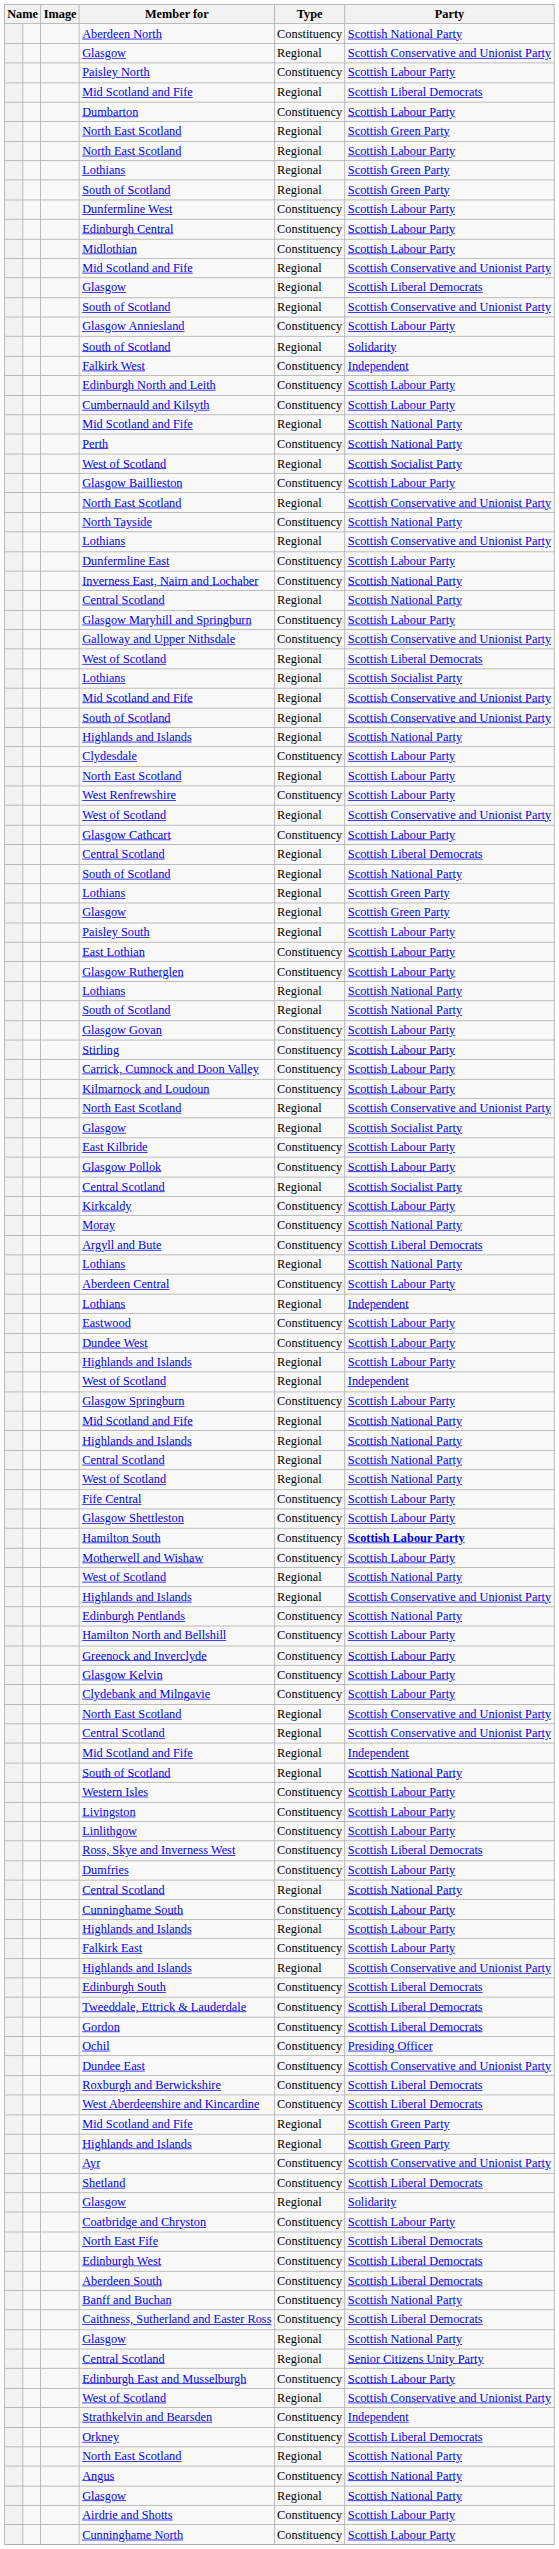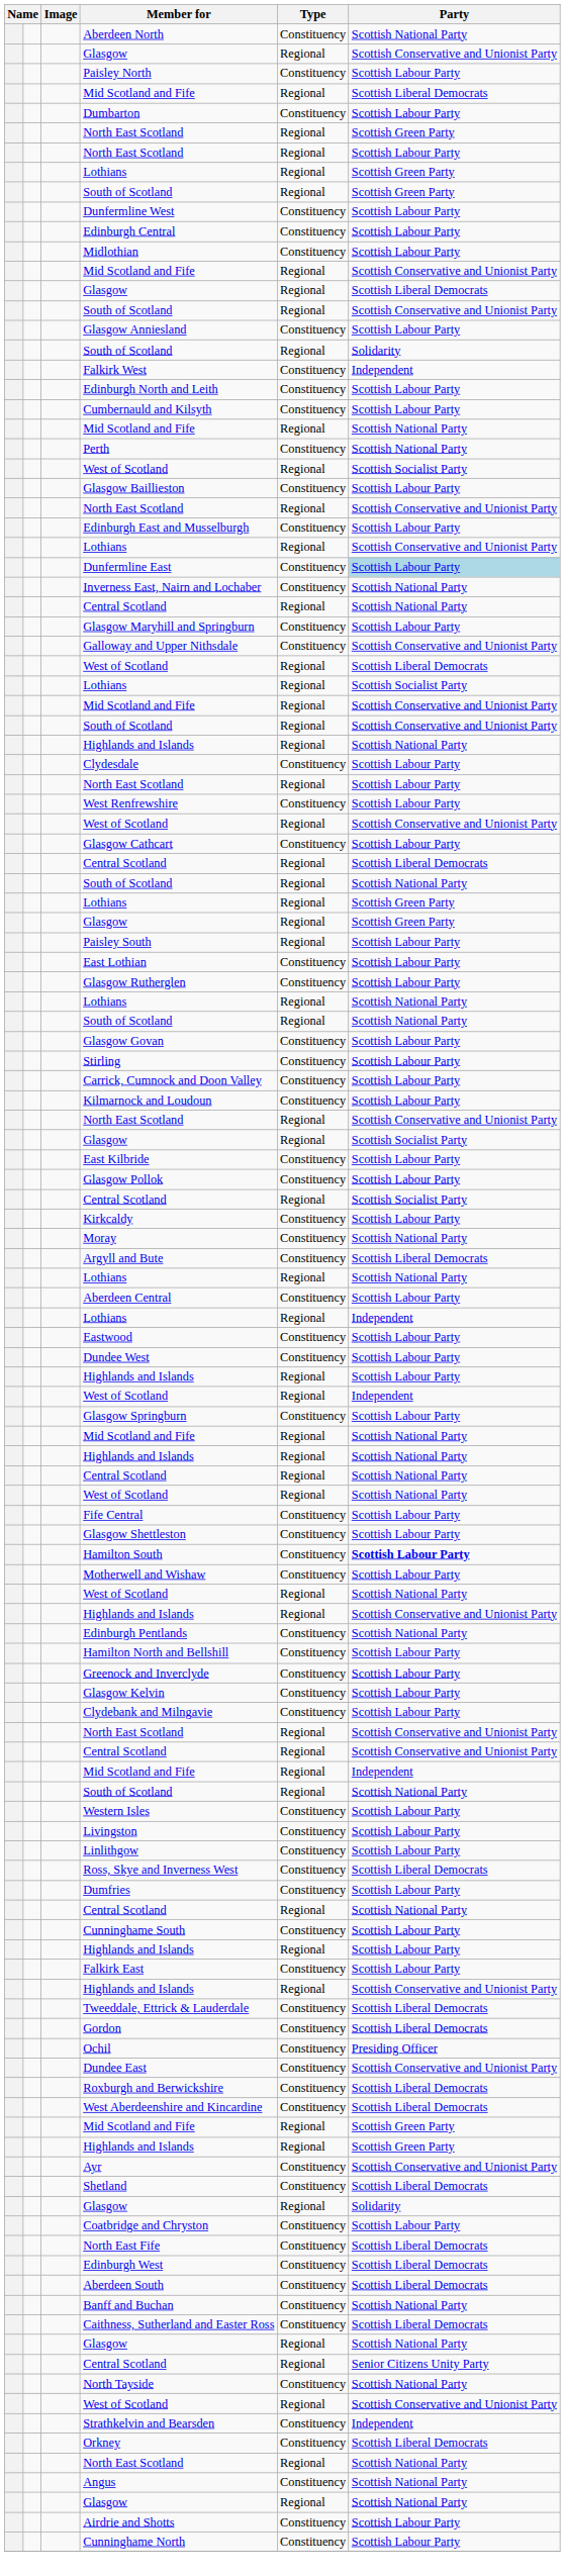rows swapped: Edinburgh East and Musselburgh <-> North Tayside
Dunfermline East | Party: no background -> lightblue background
- row: Edinburgh South | Constituency | Scottish Liberal Democrats
